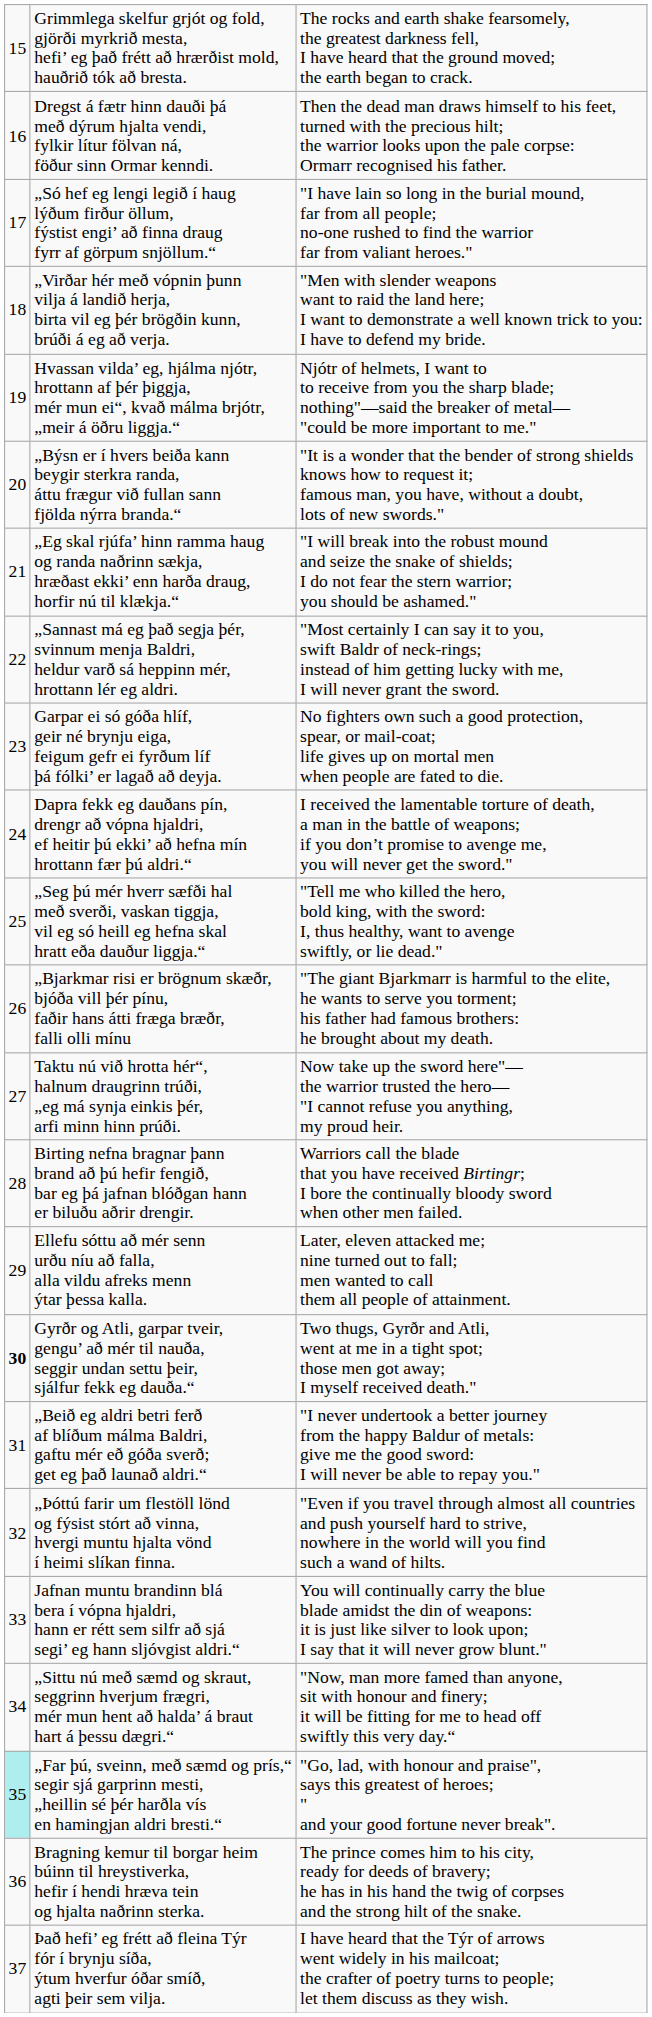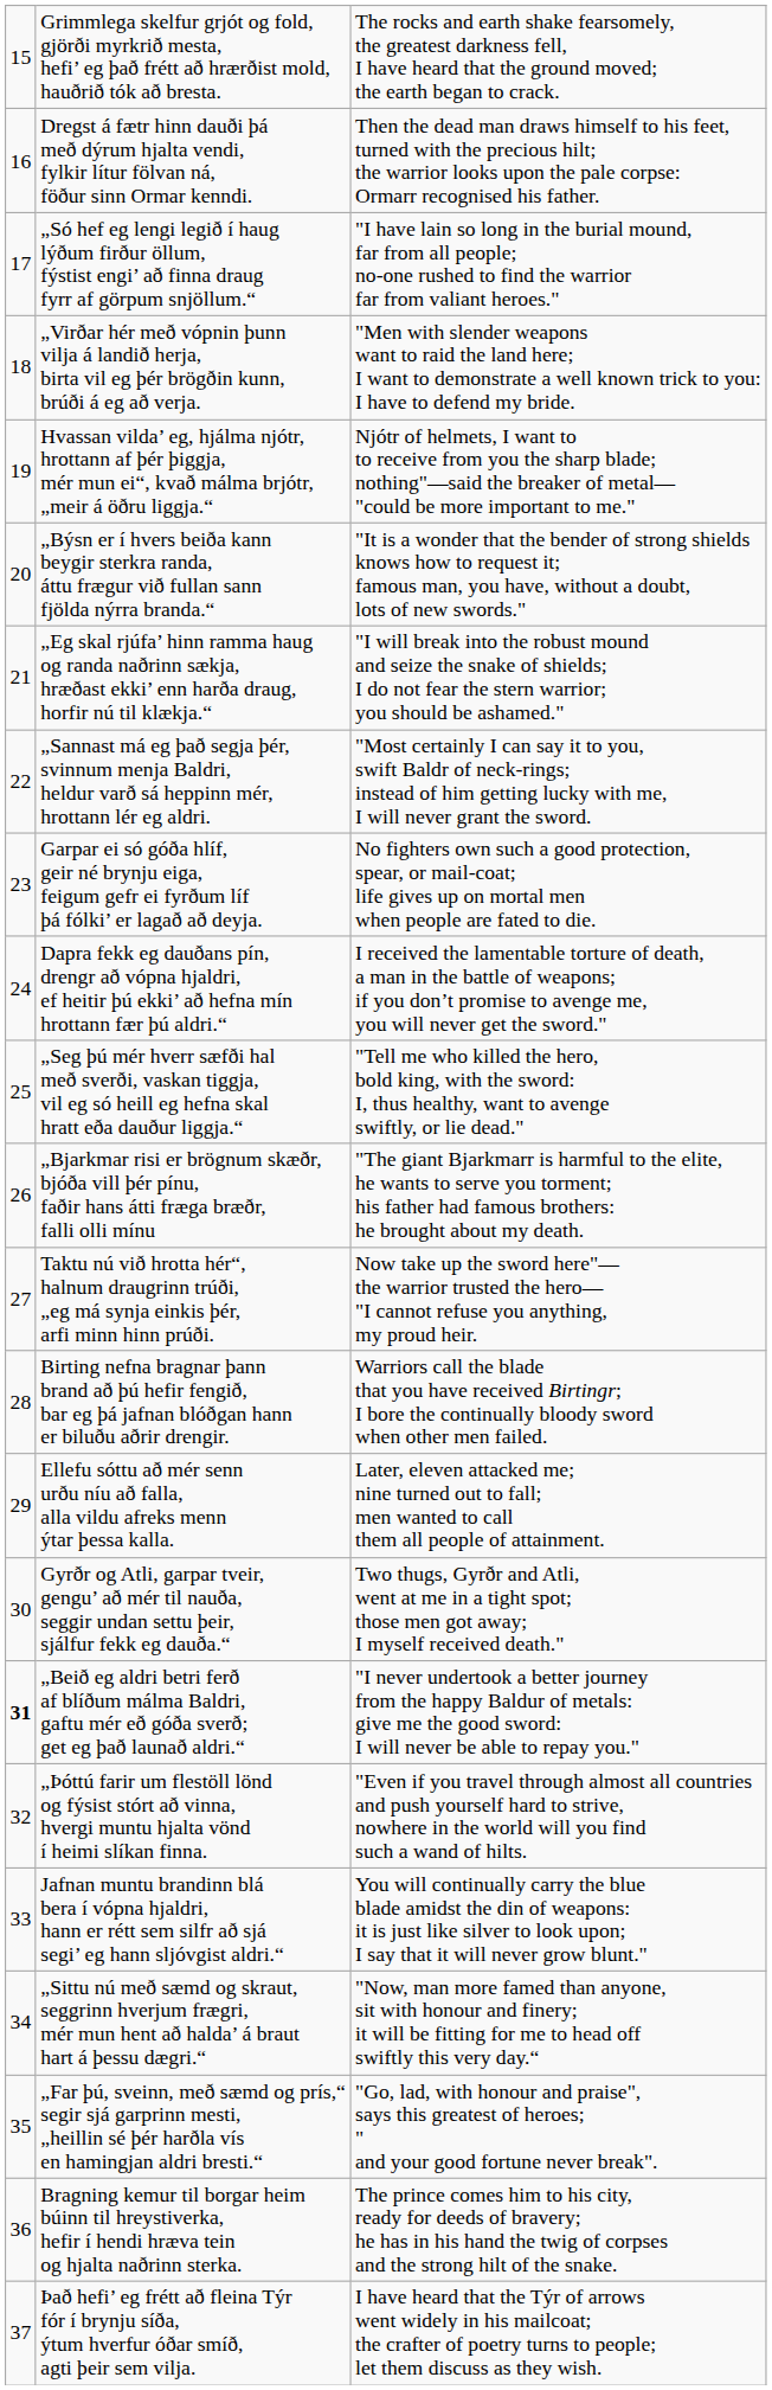row 16 | column 1: bold -> normal
row 17 | column 1: normal -> bold
row 21 | column 1: paleturquoise background -> no background
